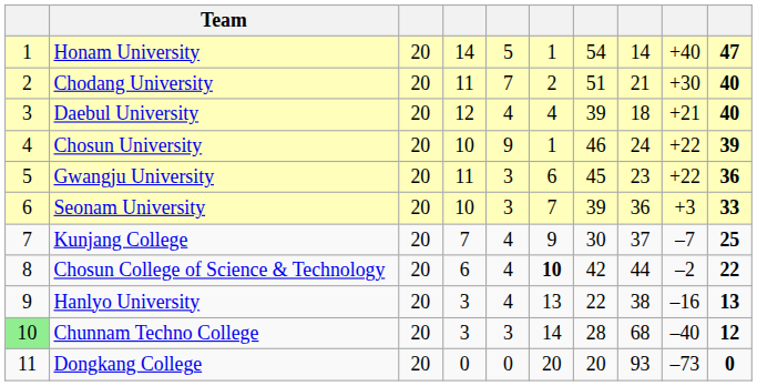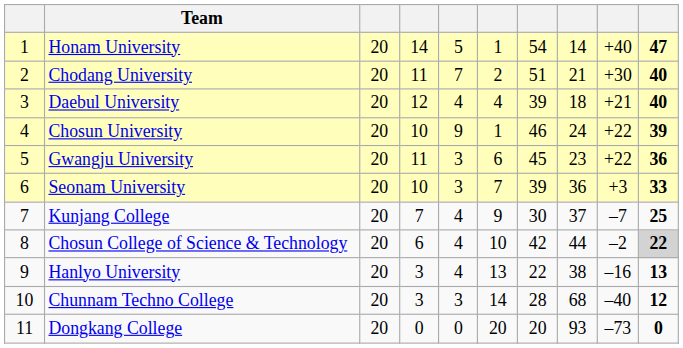Chosun College of Science & Technology | column 6: bold -> normal
Chosun College of Science & Technology | column 10: no background -> lightgrey background
Chunnam Techno College | column 1: lightgreen background -> no background
